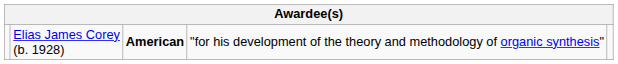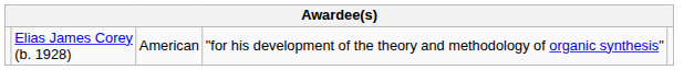Elias James Corey (b. 1928) | column 3: bold -> normal
